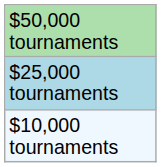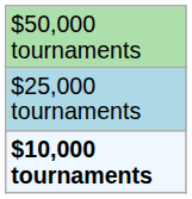row 3 | column 1: normal -> bold
